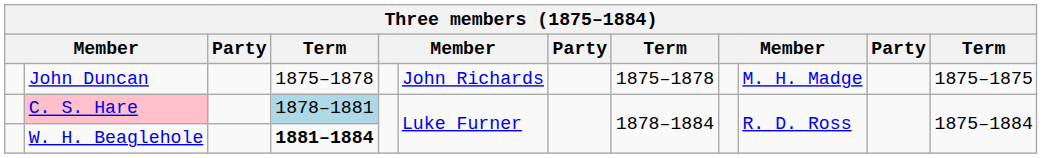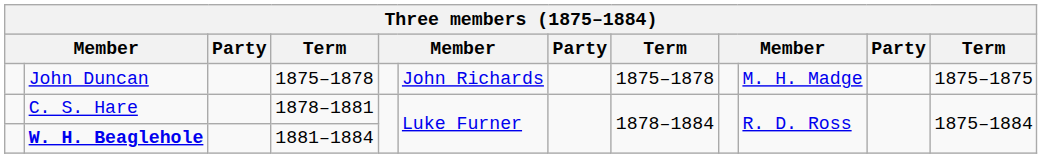C. S. Hare | column 2: pink background -> no background
C. S. Hare | column 4: lightblue background -> no background
W. H. Beaglehole | column 2: normal -> bold
W. H. Beaglehole | column 4: bold -> normal
